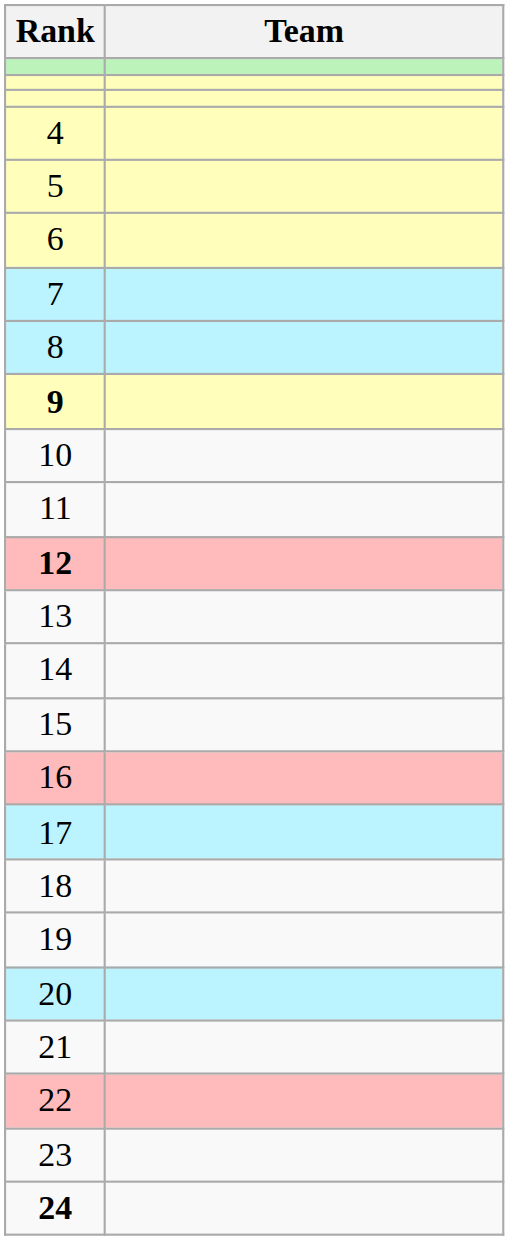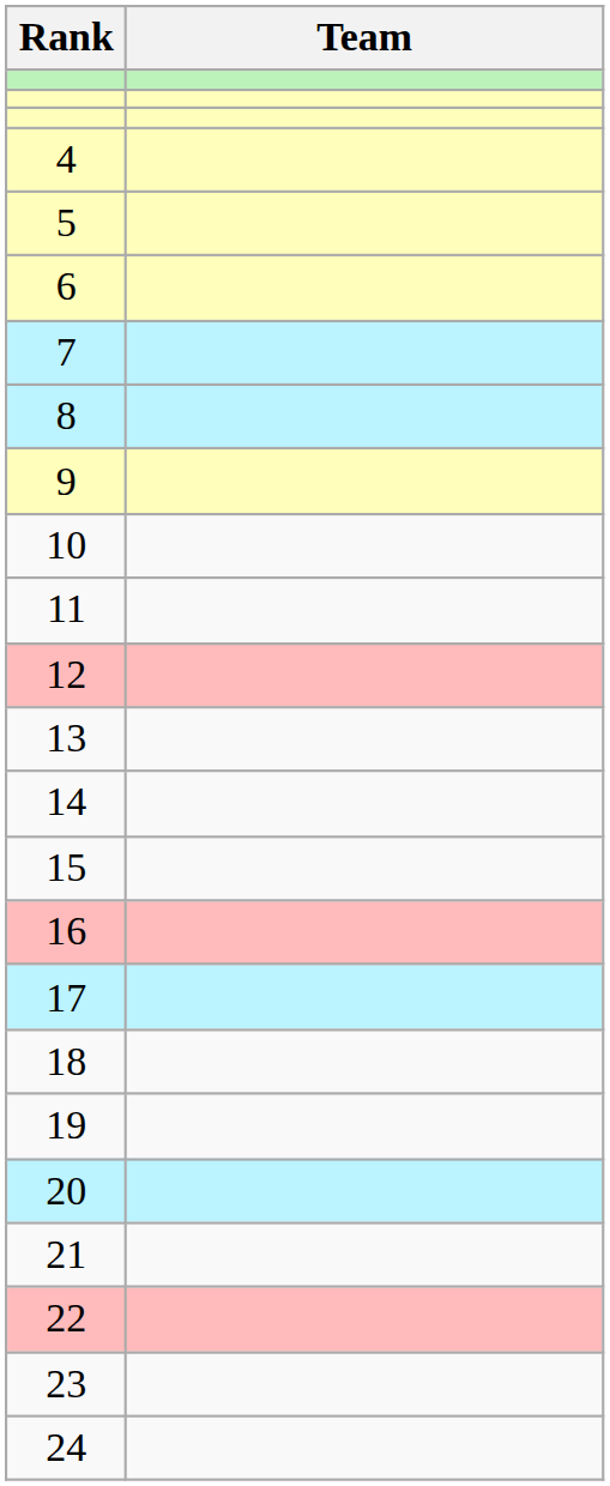row 10 | Rank: bold -> normal
row 13 | Rank: bold -> normal
row 25 | Rank: bold -> normal
